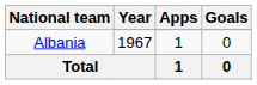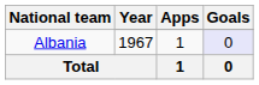1967 | Goals: no background -> lavender background
